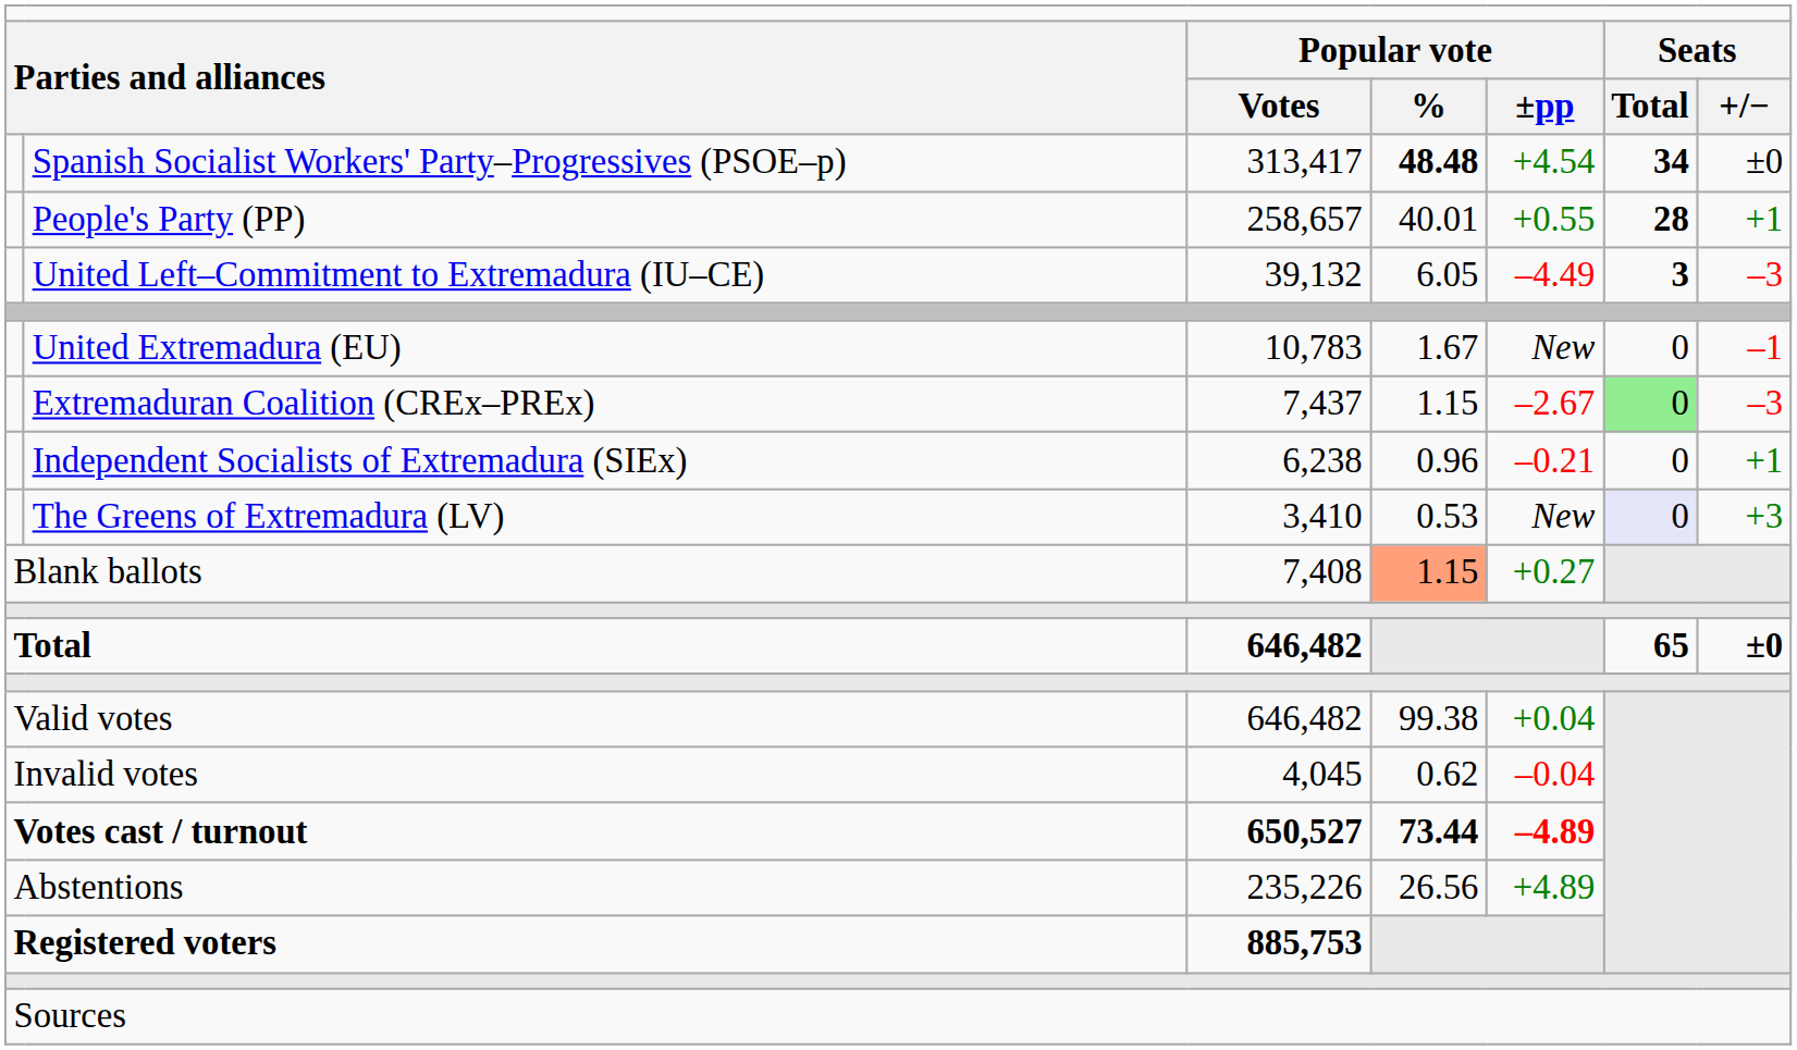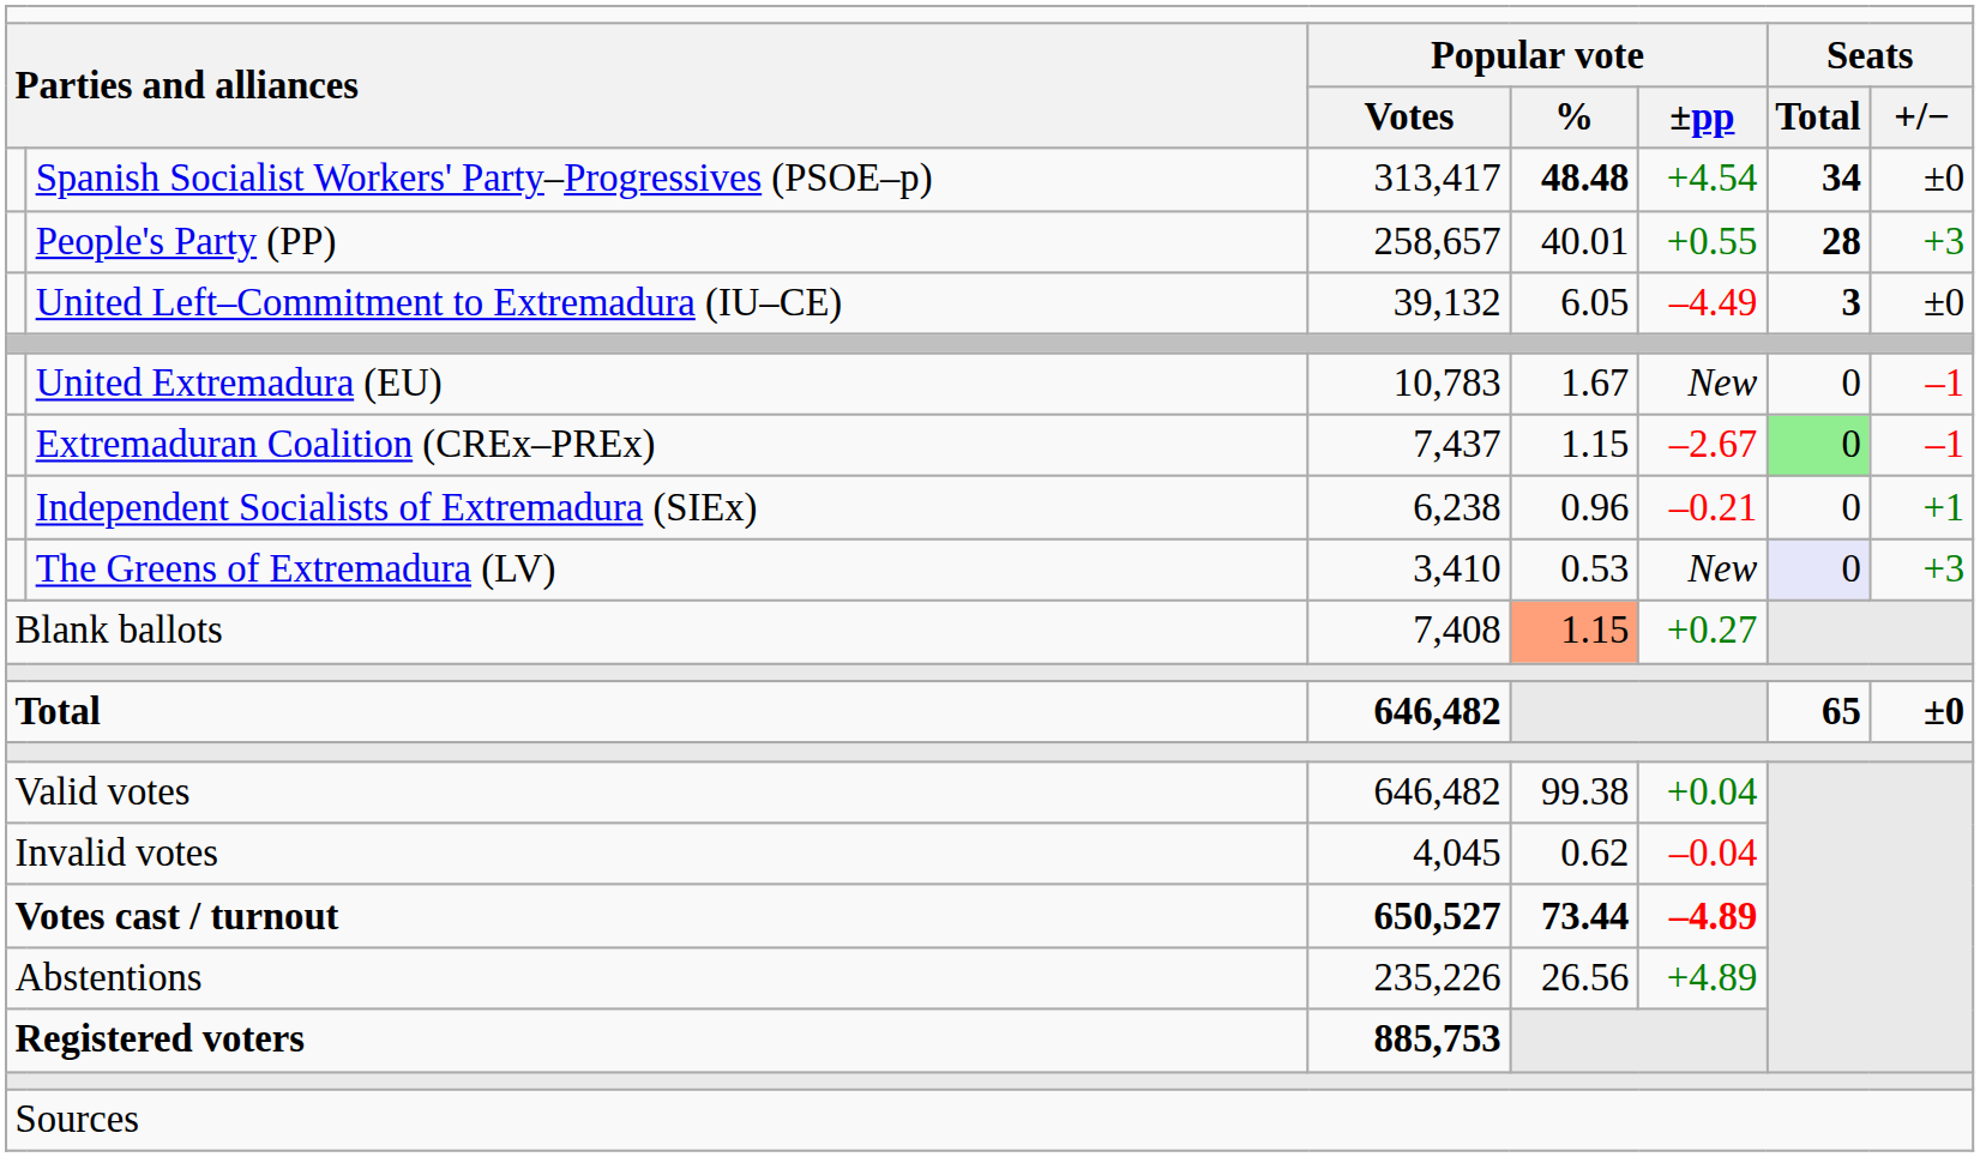People's Party (PP) | column 7: +1 -> +3
United Left–Commitment to Extremadura (IU–CE) | column 7: –3 -> ±0
Extremaduran Coalition (CREx–PREx) | column 7: –3 -> –1
